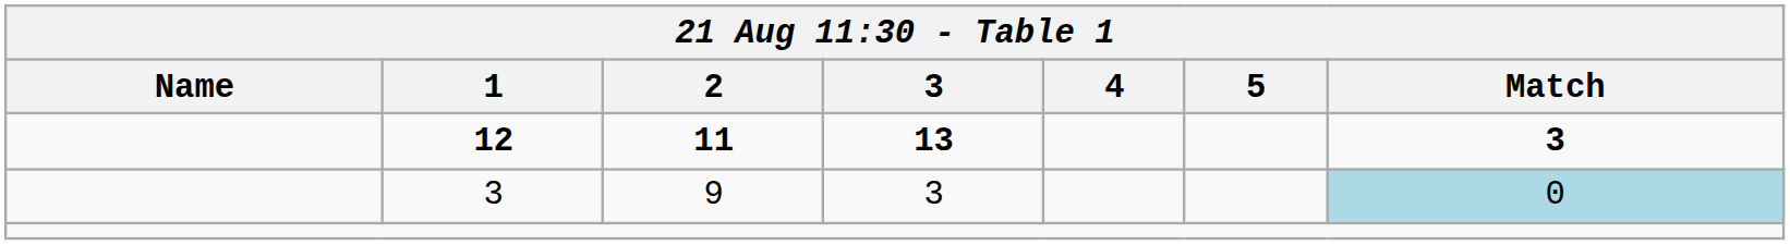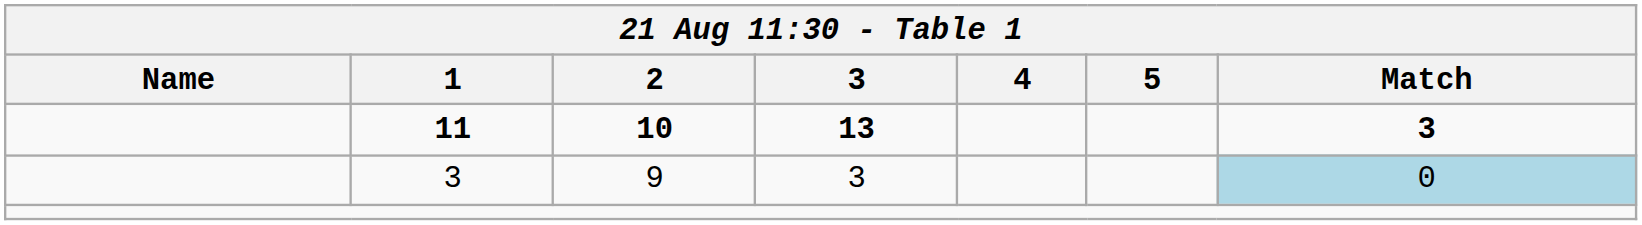row 3 | 1: 12 -> 11
row 3 | 2: 11 -> 10
